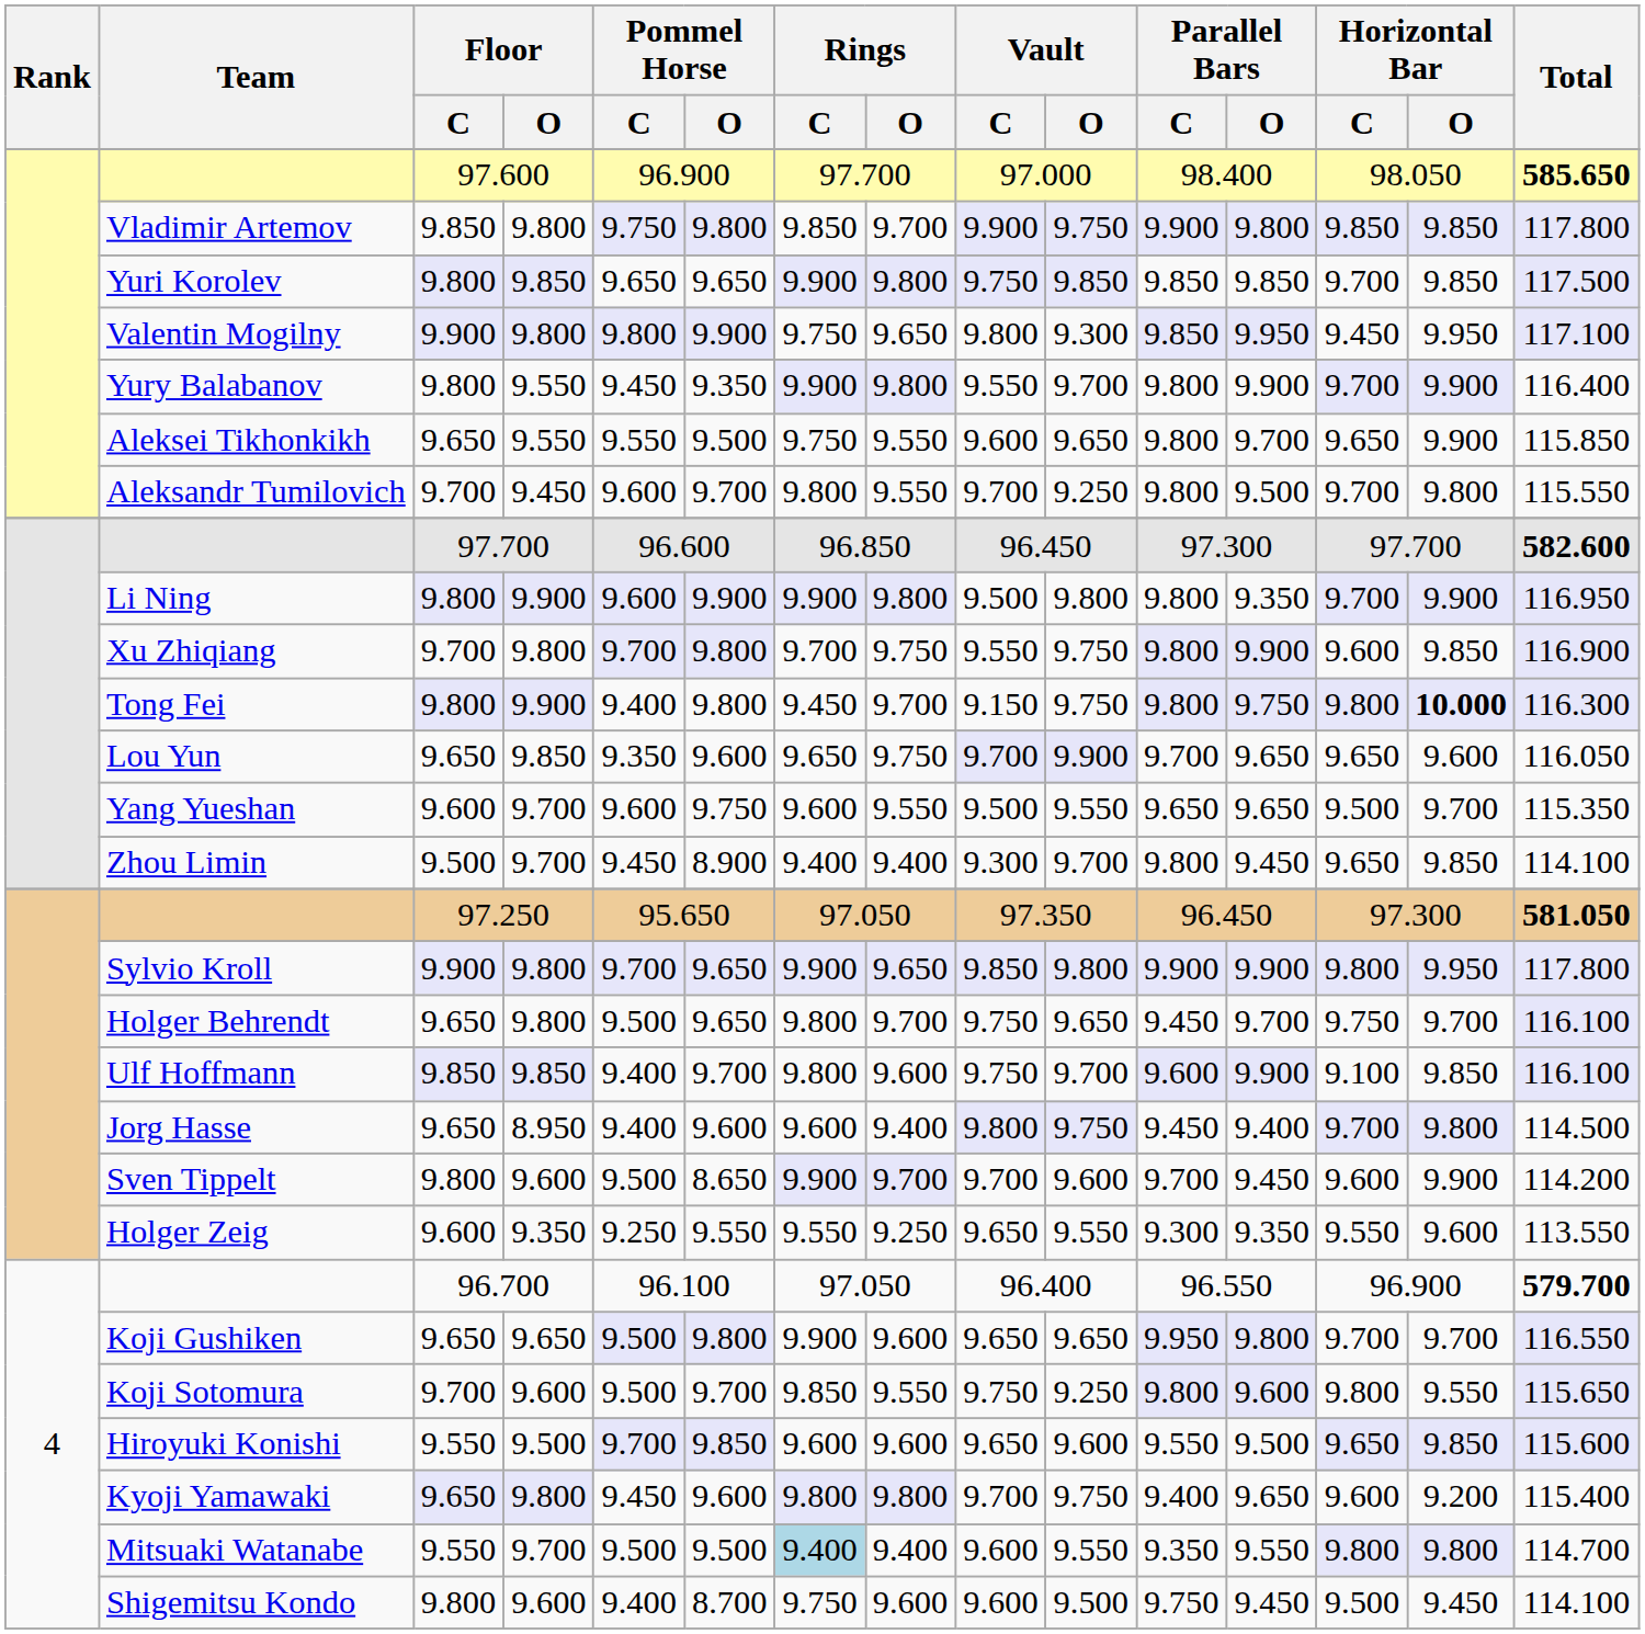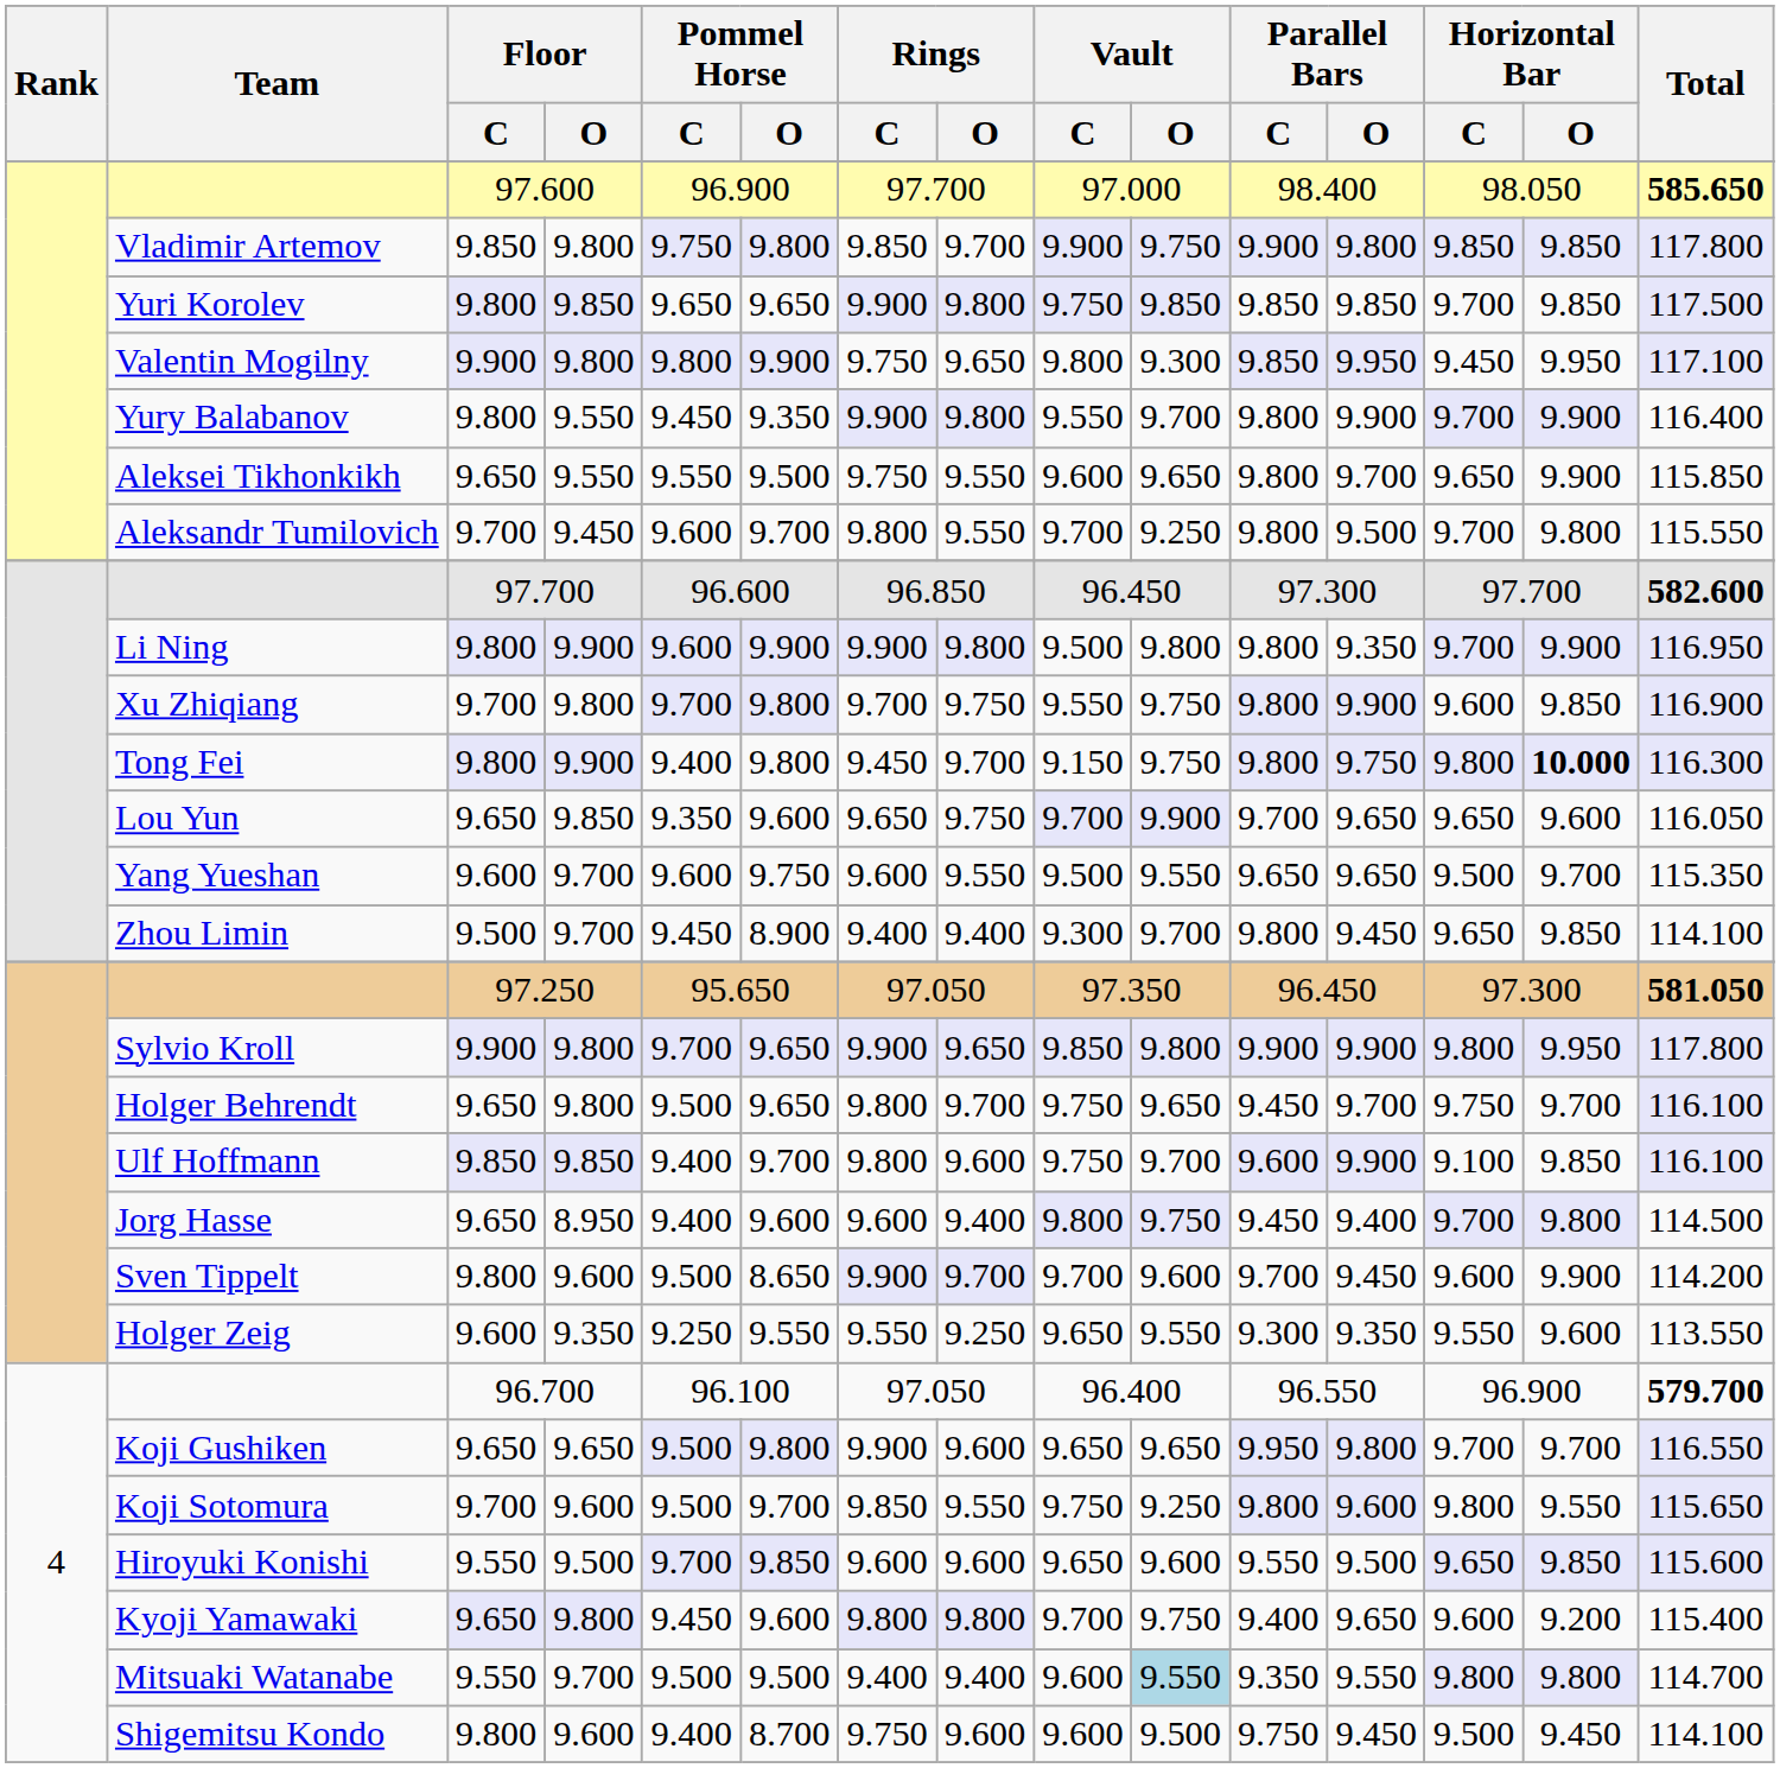Mitsuaki Watanabe | Rings / C: lightblue background -> no background
Mitsuaki Watanabe | Vault / O: no background -> lightblue background
